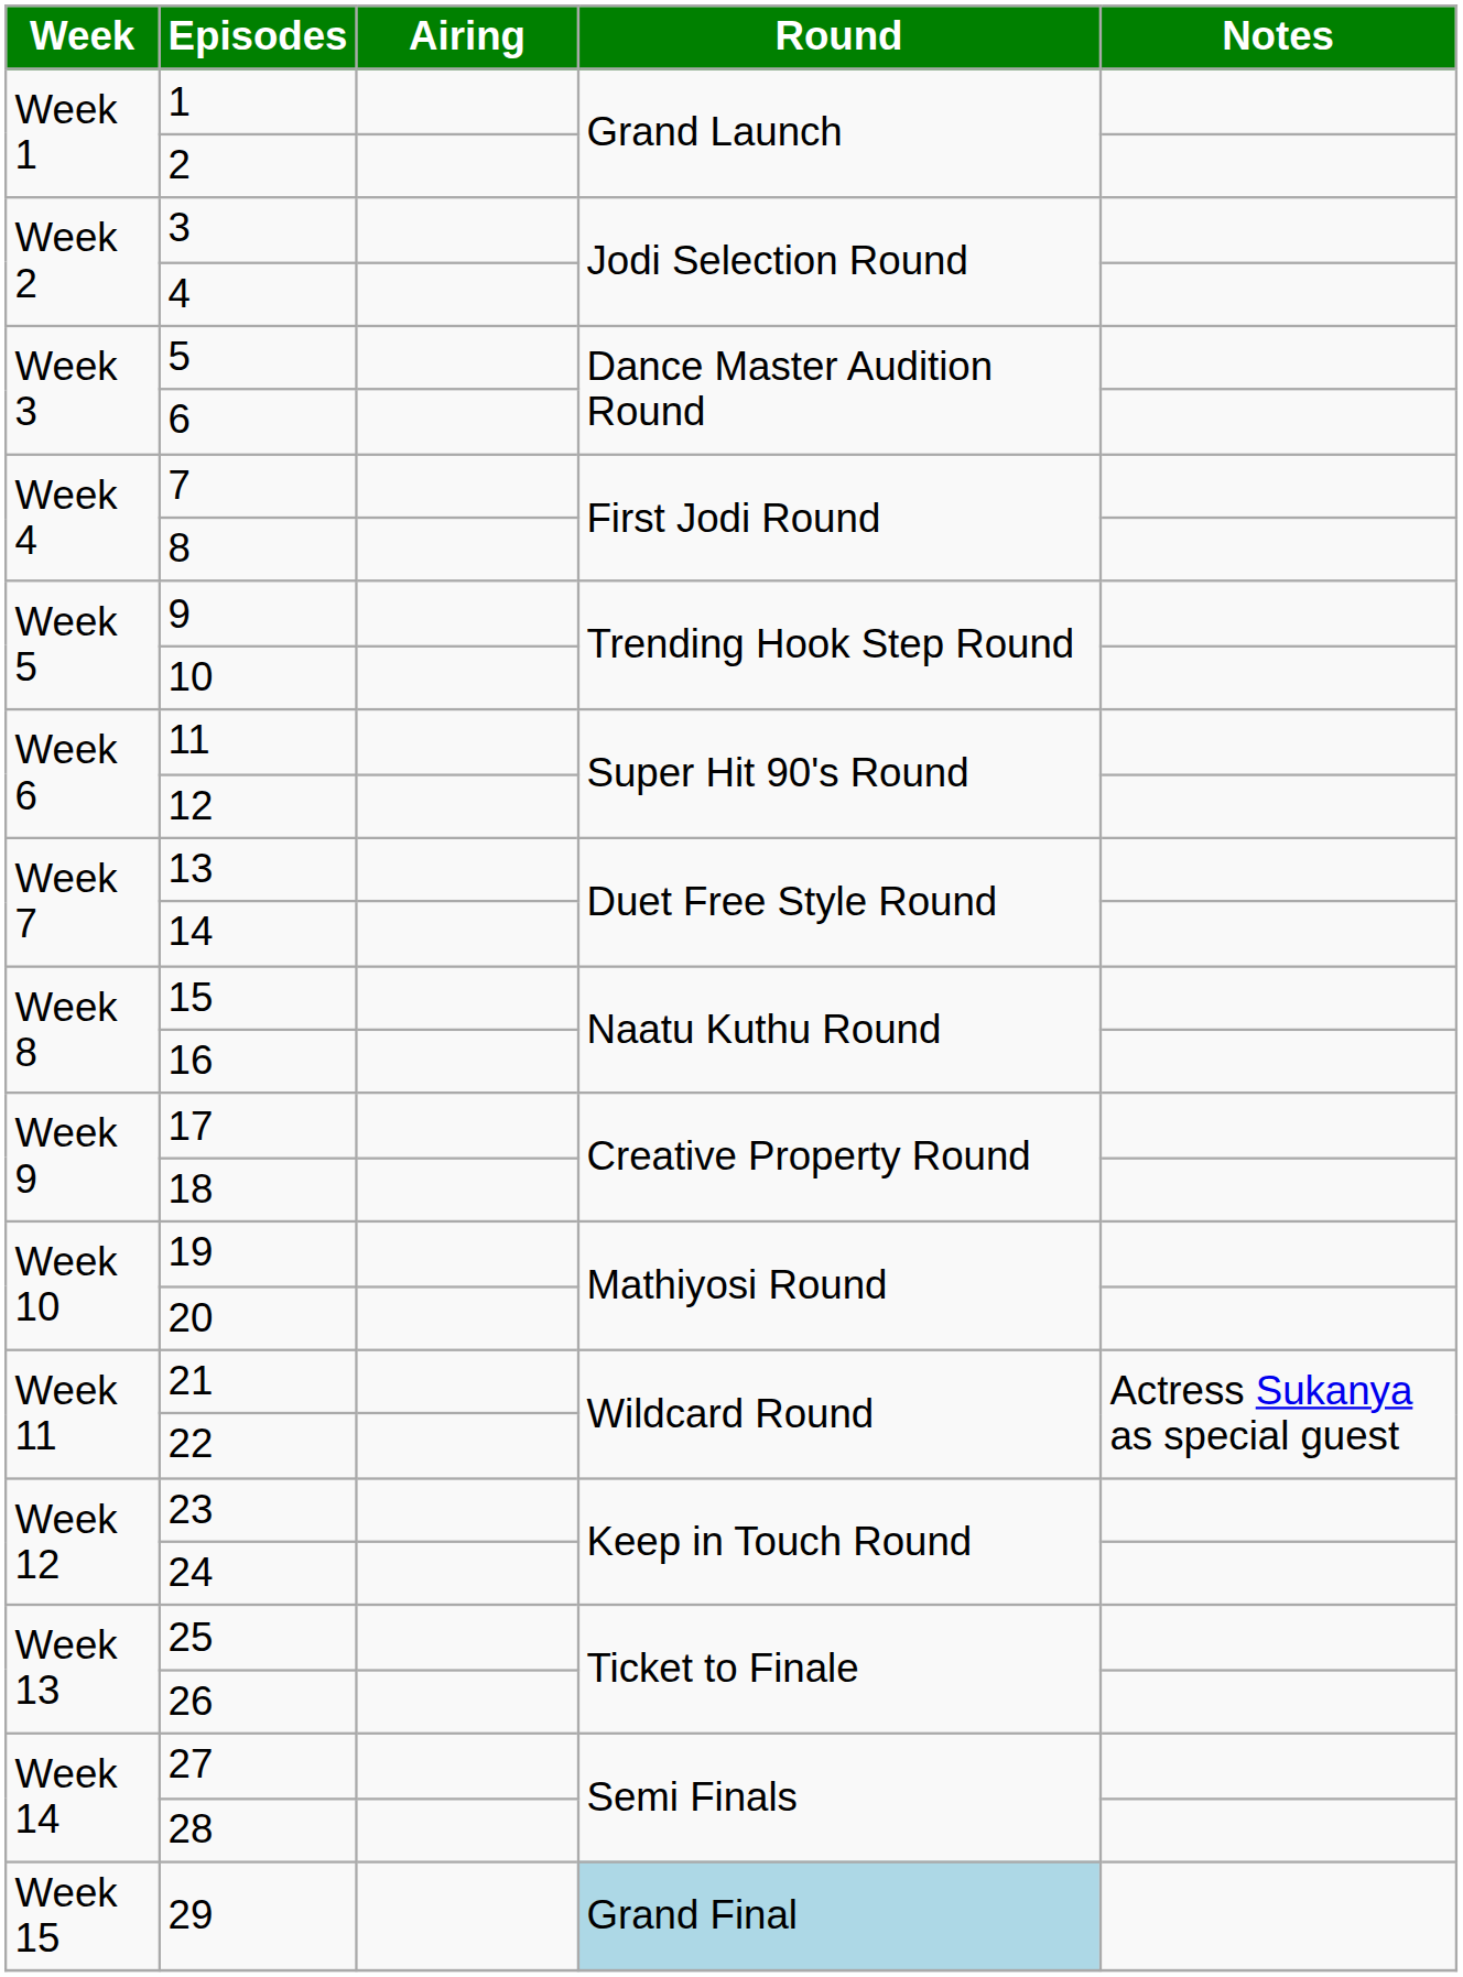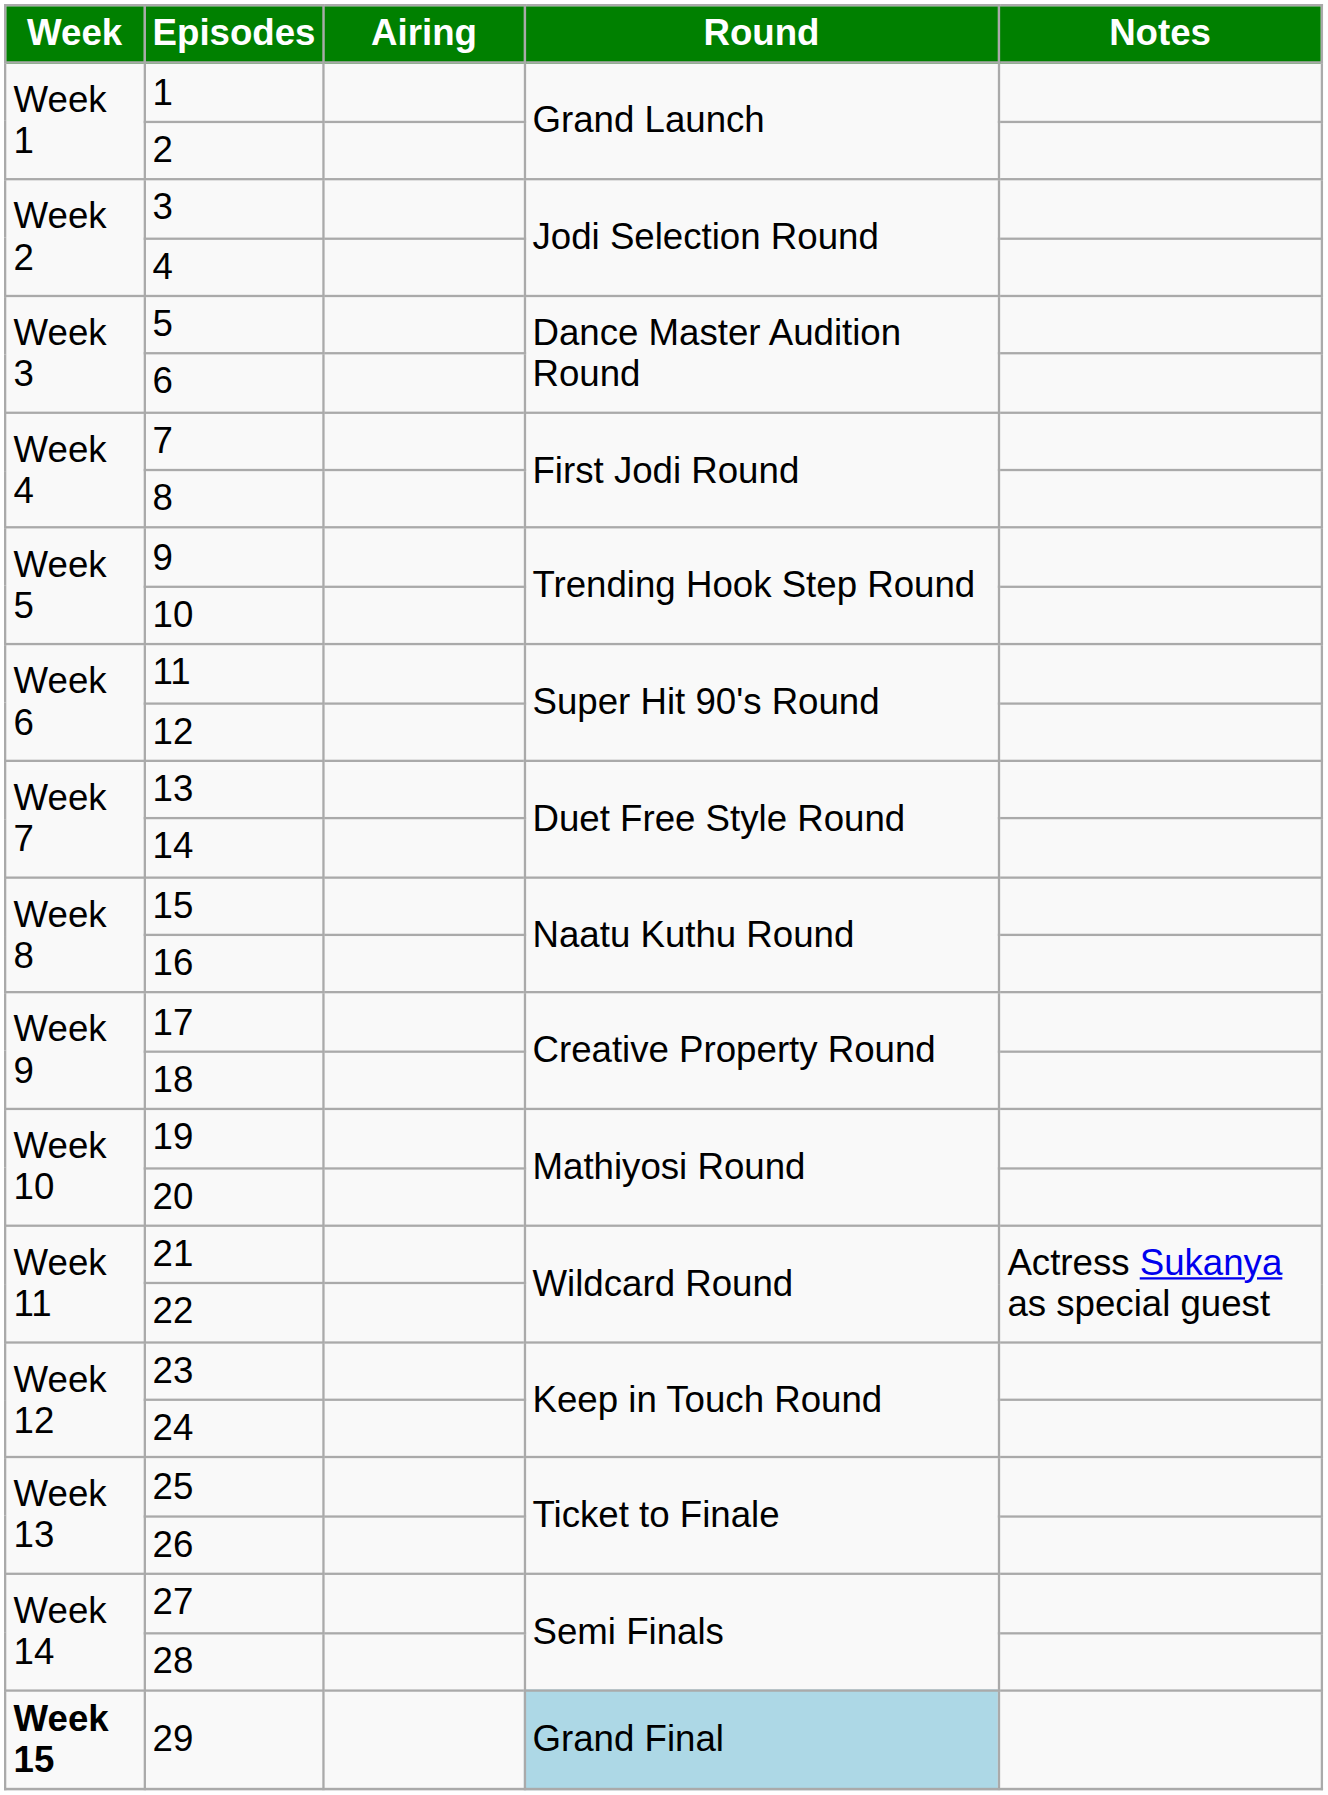29 | Week: normal -> bold
